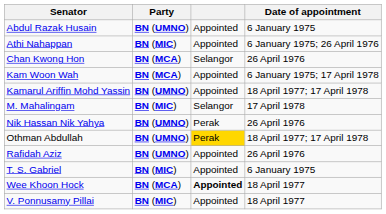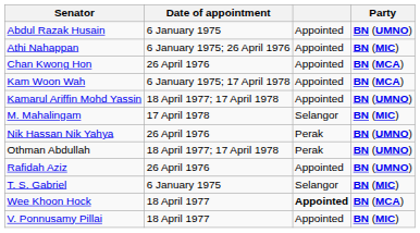columns swapped: Party <-> Date of appointment
Chan Kwong Hon | column 3: Selangor -> Appointed
Othman Abdullah | column 3: gold background -> no background
T. S. Gabriel | column 3: Appointed -> Selangor
